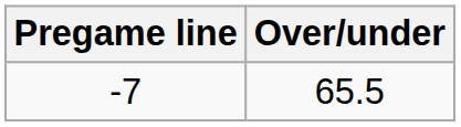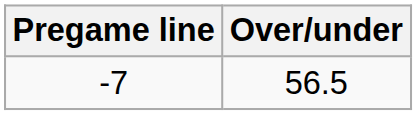-7 | Over/under: 65.5 -> 56.5
